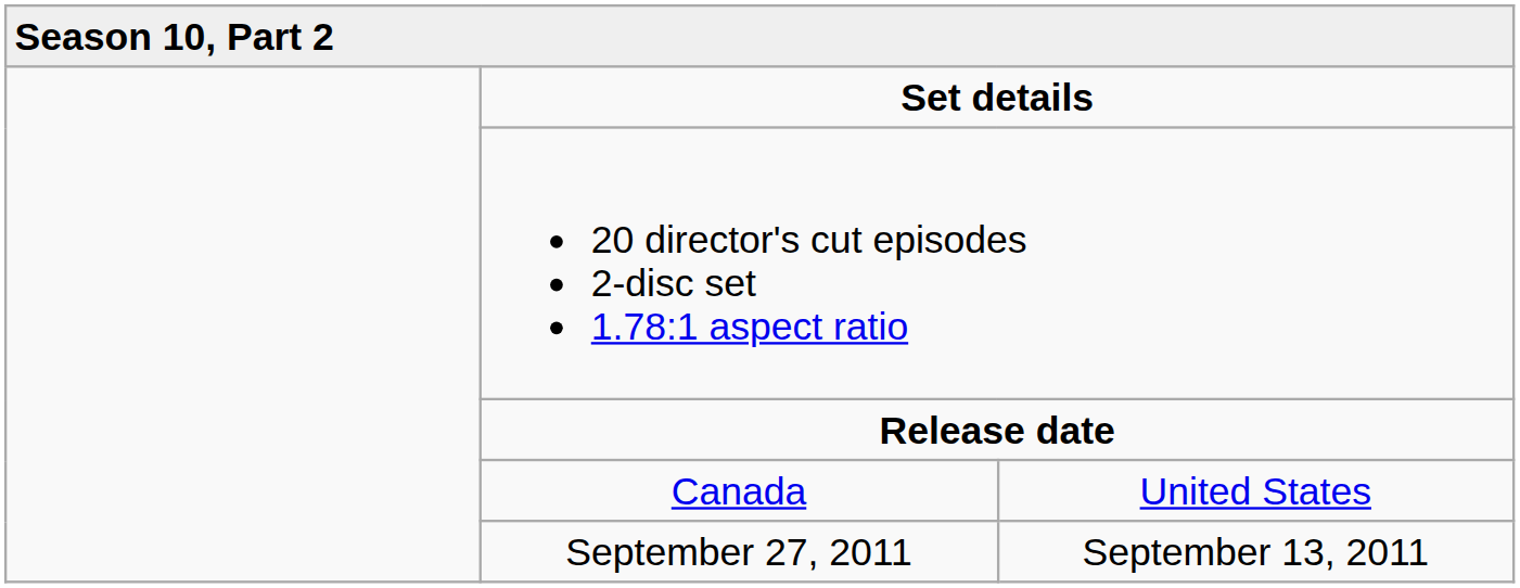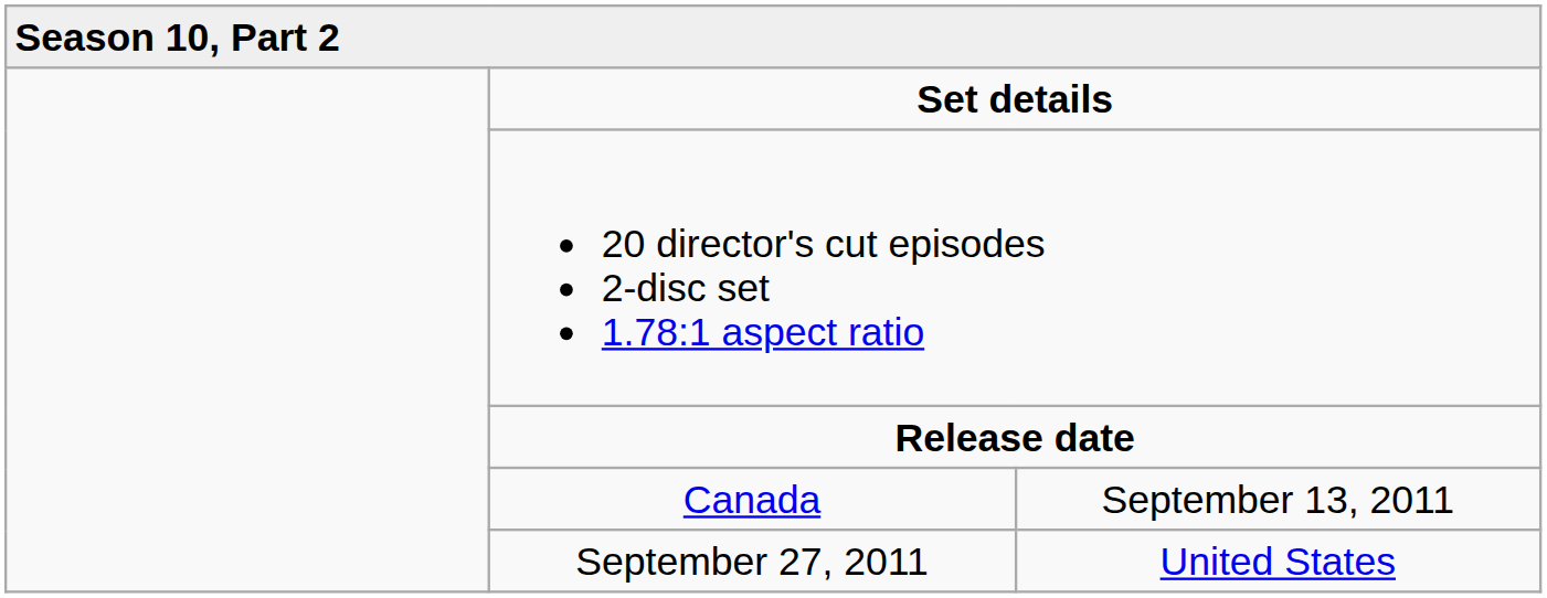Canada | column 3: United States -> September 13, 2011
September 27, 2011 | column 3: September 13, 2011 -> United States
